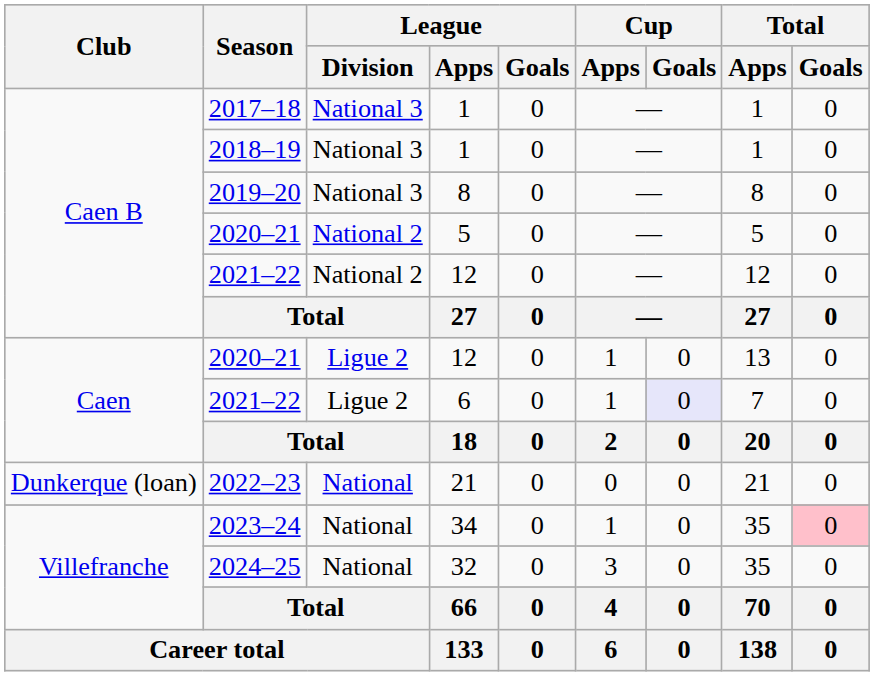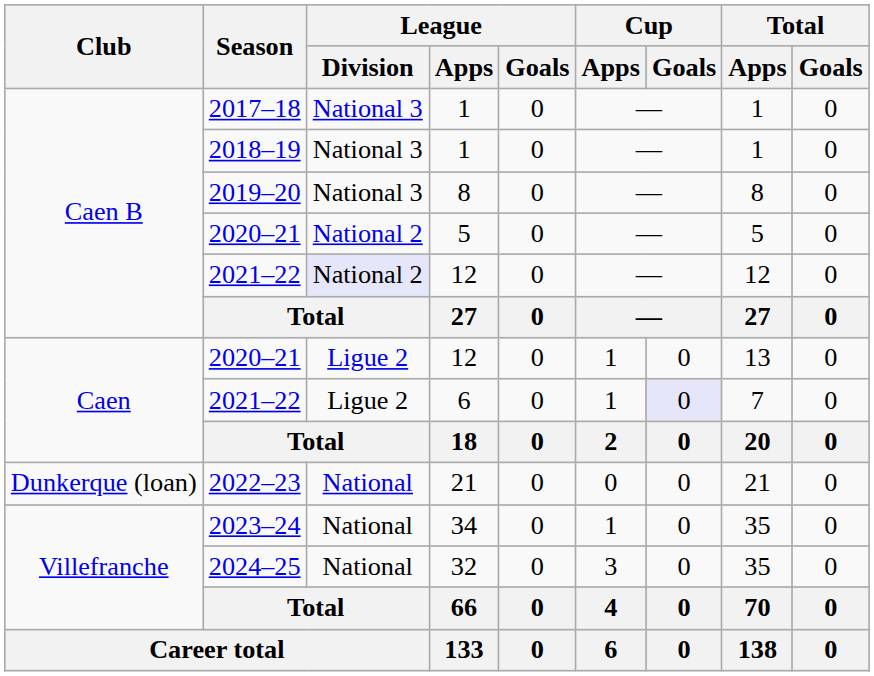2021–22 / 12 | League / Division: no background -> lavender background
2023–24 | Total / Goals: pink background -> no background
